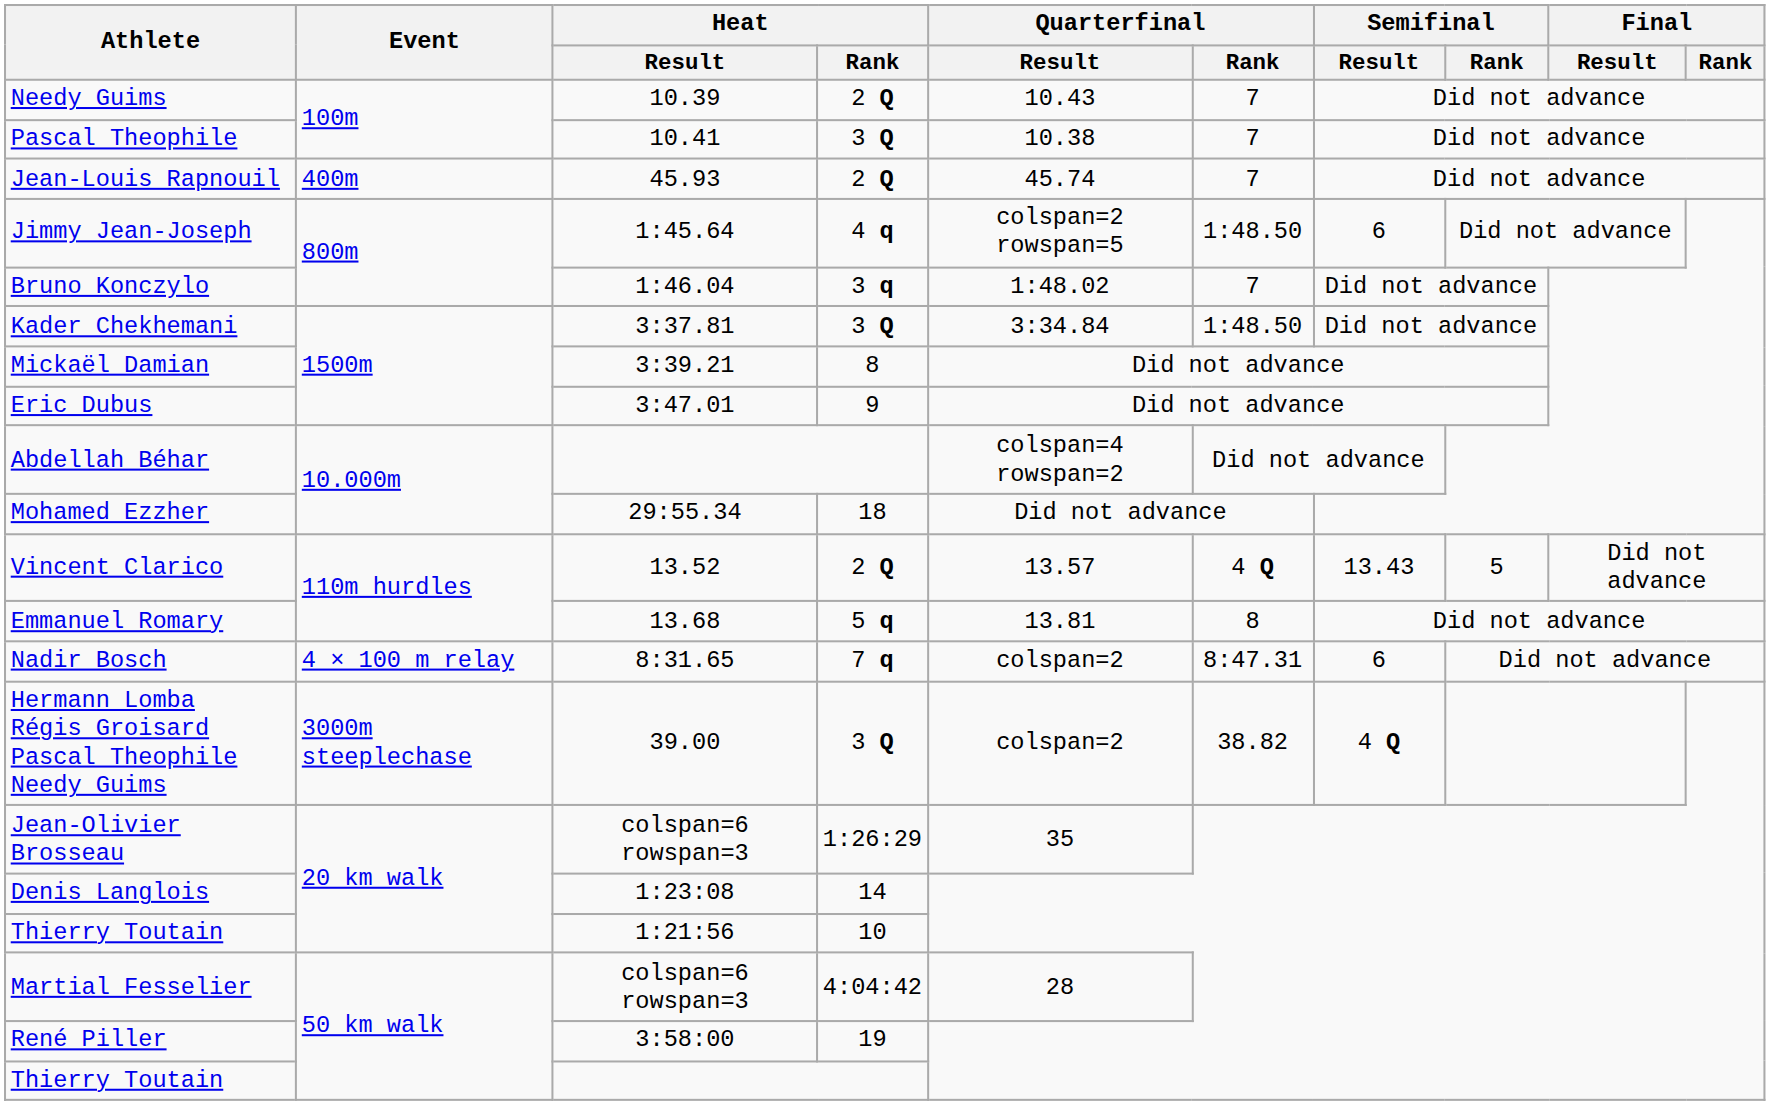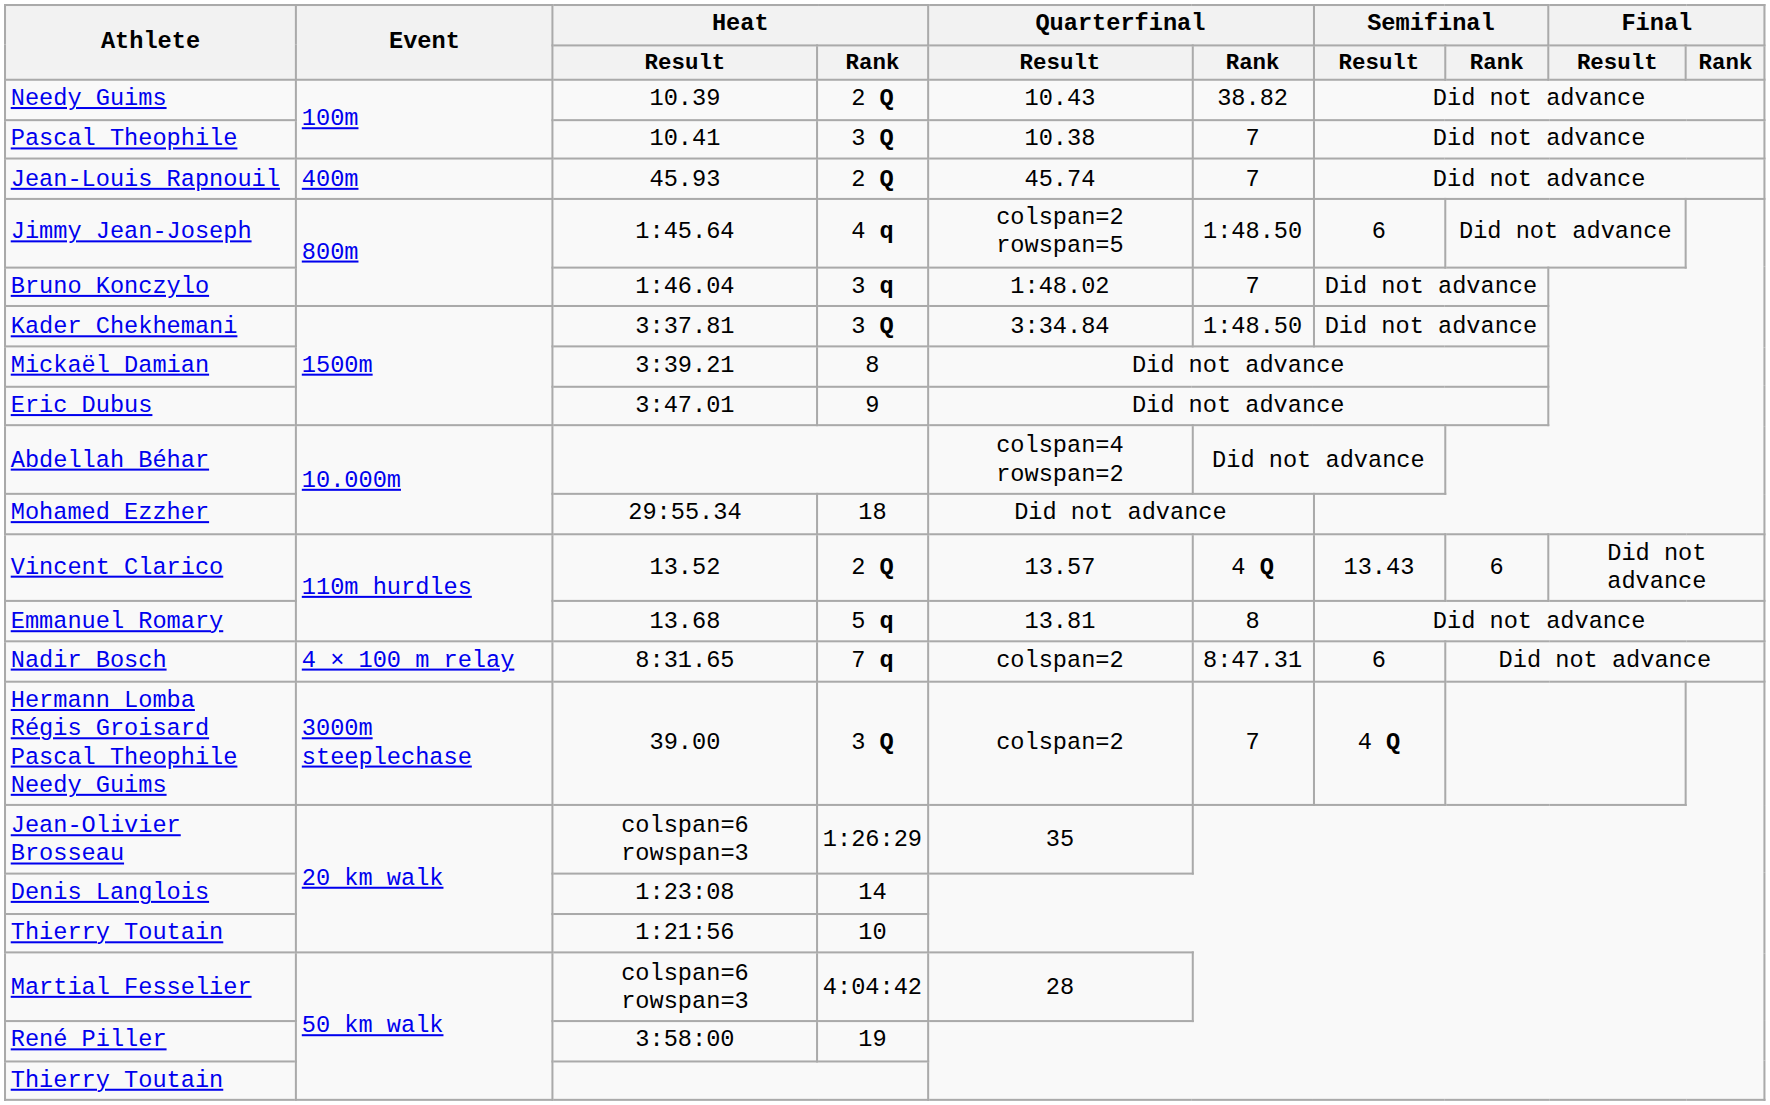Needy Guims | Quarterfinal / Rank: 7 -> 38.82
Vincent Clarico | Semifinal / Rank: 5 -> 6
Hermann Lomba Régis Groisard Pascal Theophile Needy Guims | Quarterfinal / Rank: 38.82 -> 7
